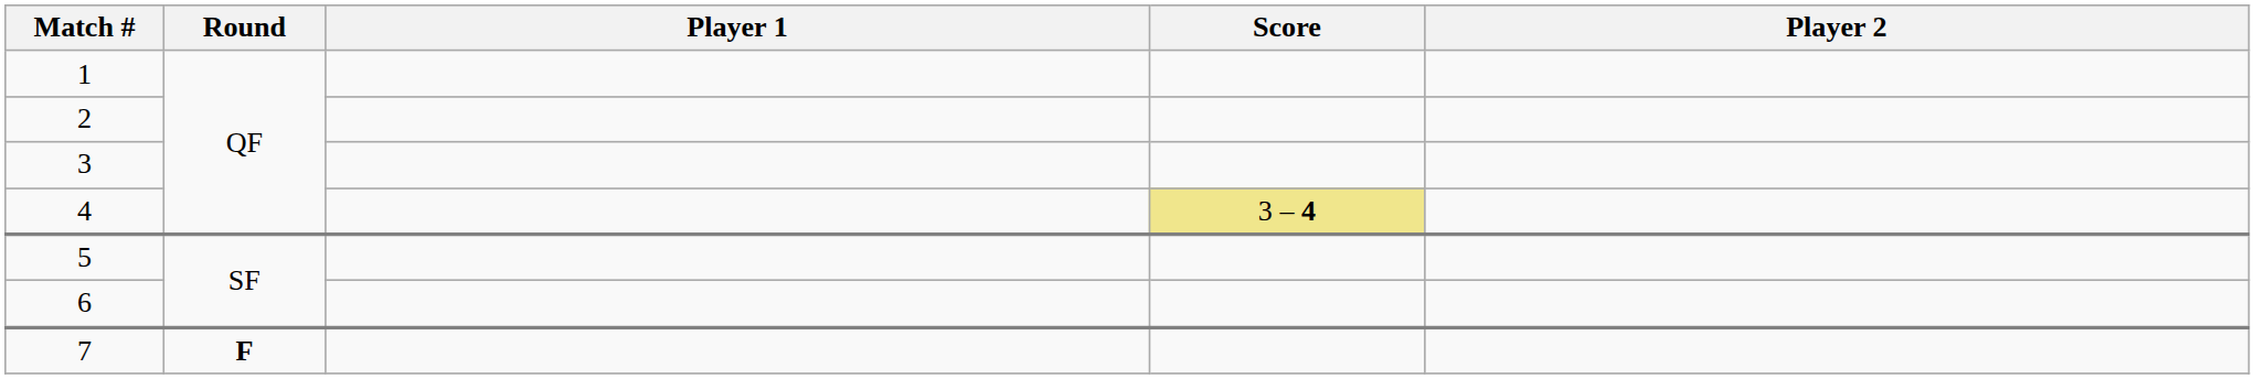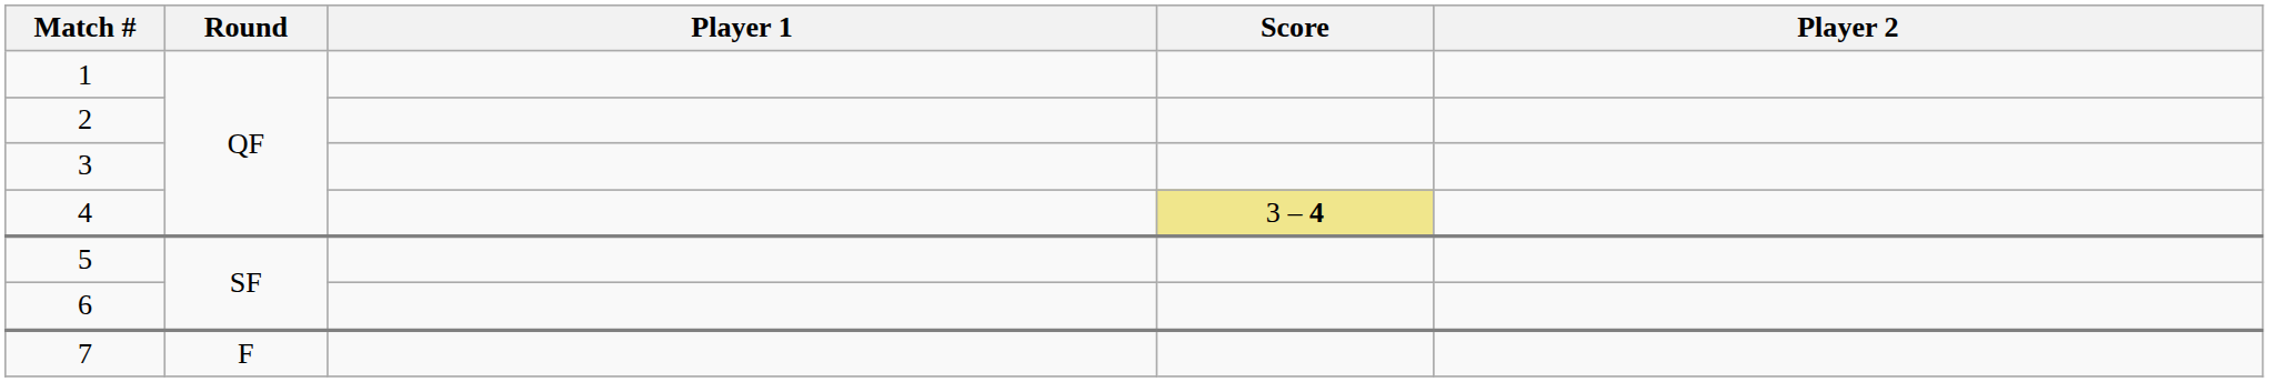7 | Round: bold -> normal
